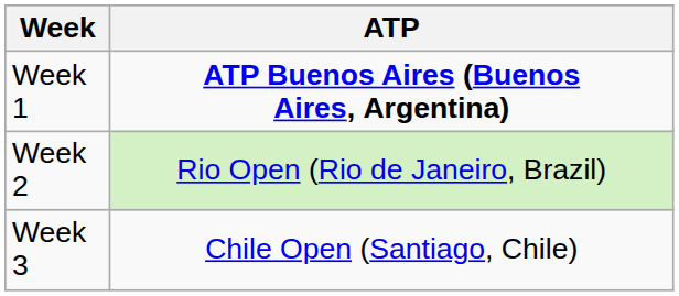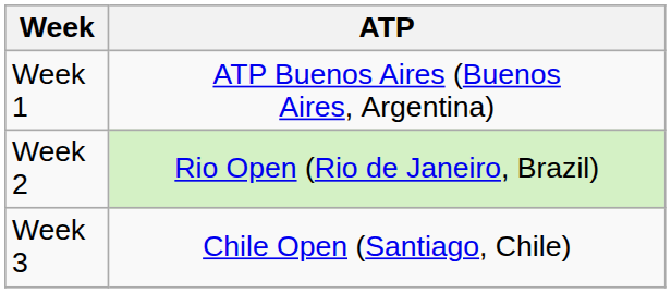Week 1 | ATP: bold -> normal
